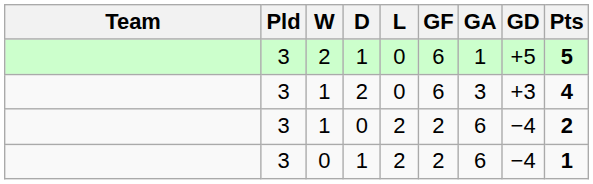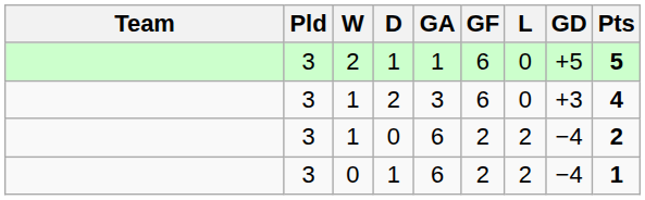columns swapped: L <-> GA
